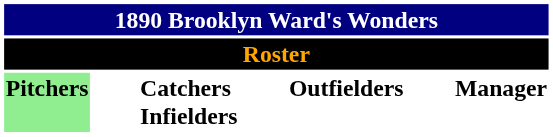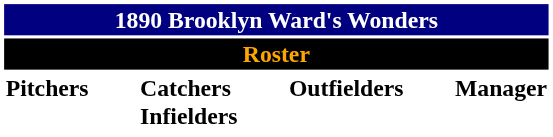Pitchers | column 1: lightgreen background -> no background
